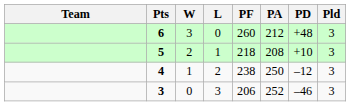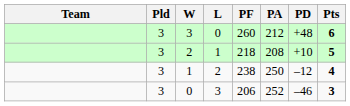columns swapped: Pld <-> Pts
